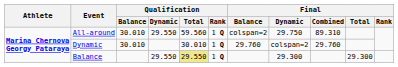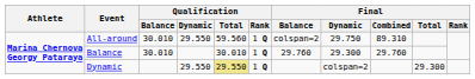row 4 | Event: Dynamic -> Balance
row 4 | Final / Dynamic: colspan=2 -> 29.300
row 5 | Event: Balance -> Dynamic
row 5 | Final / Dynamic: 29.300 -> colspan=2
